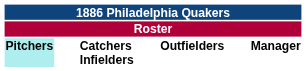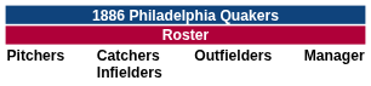Pitchers | column 1: paleturquoise background -> no background
